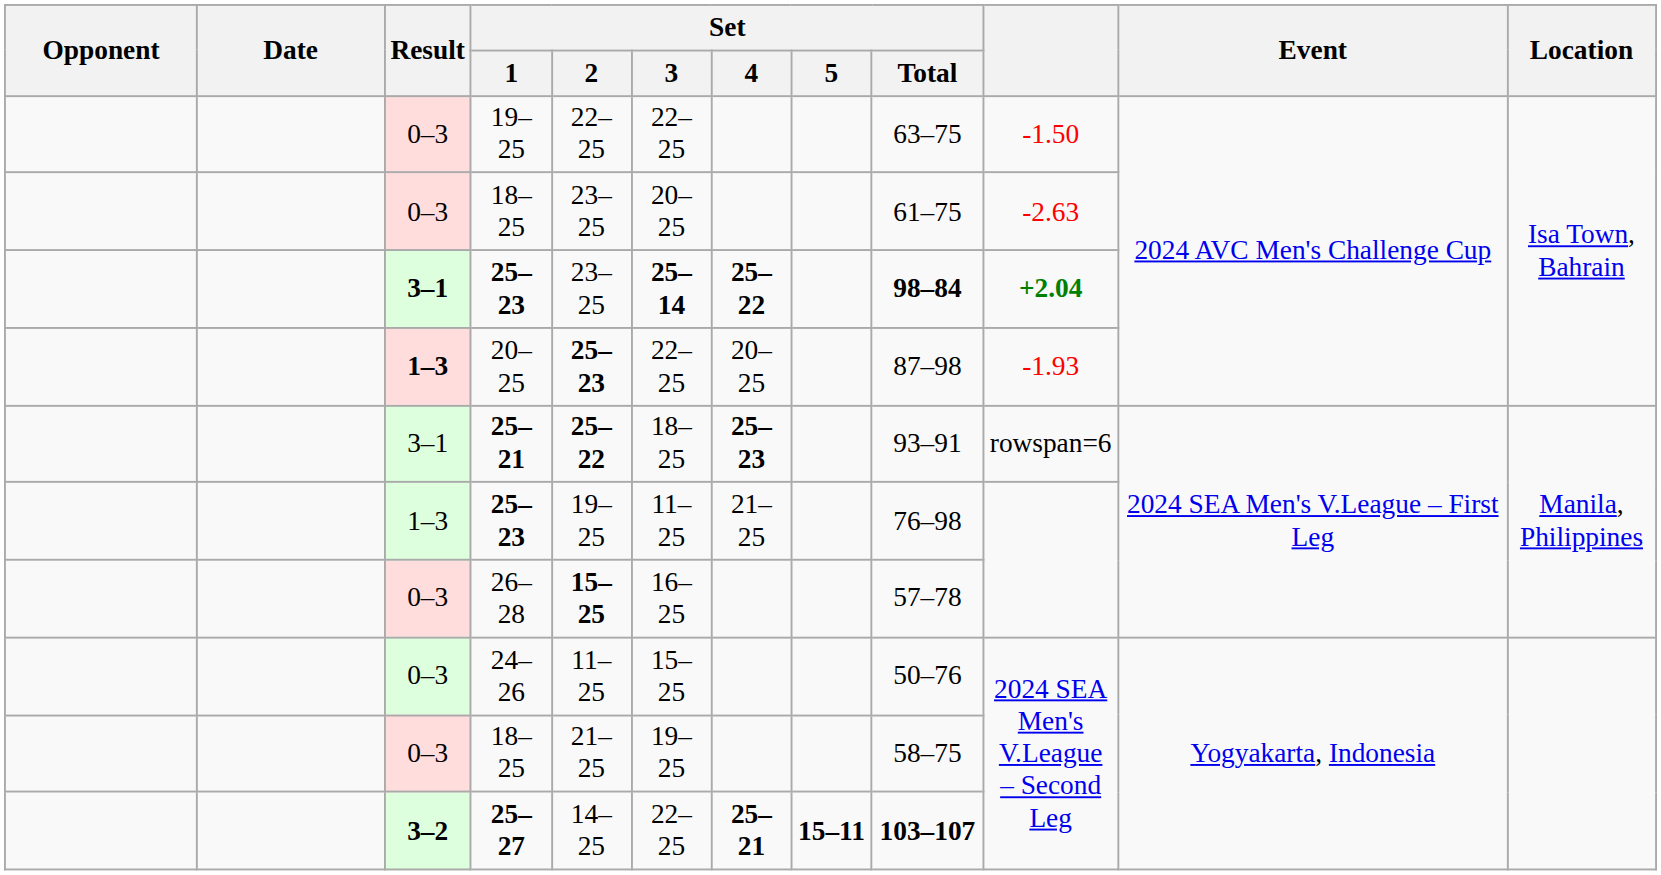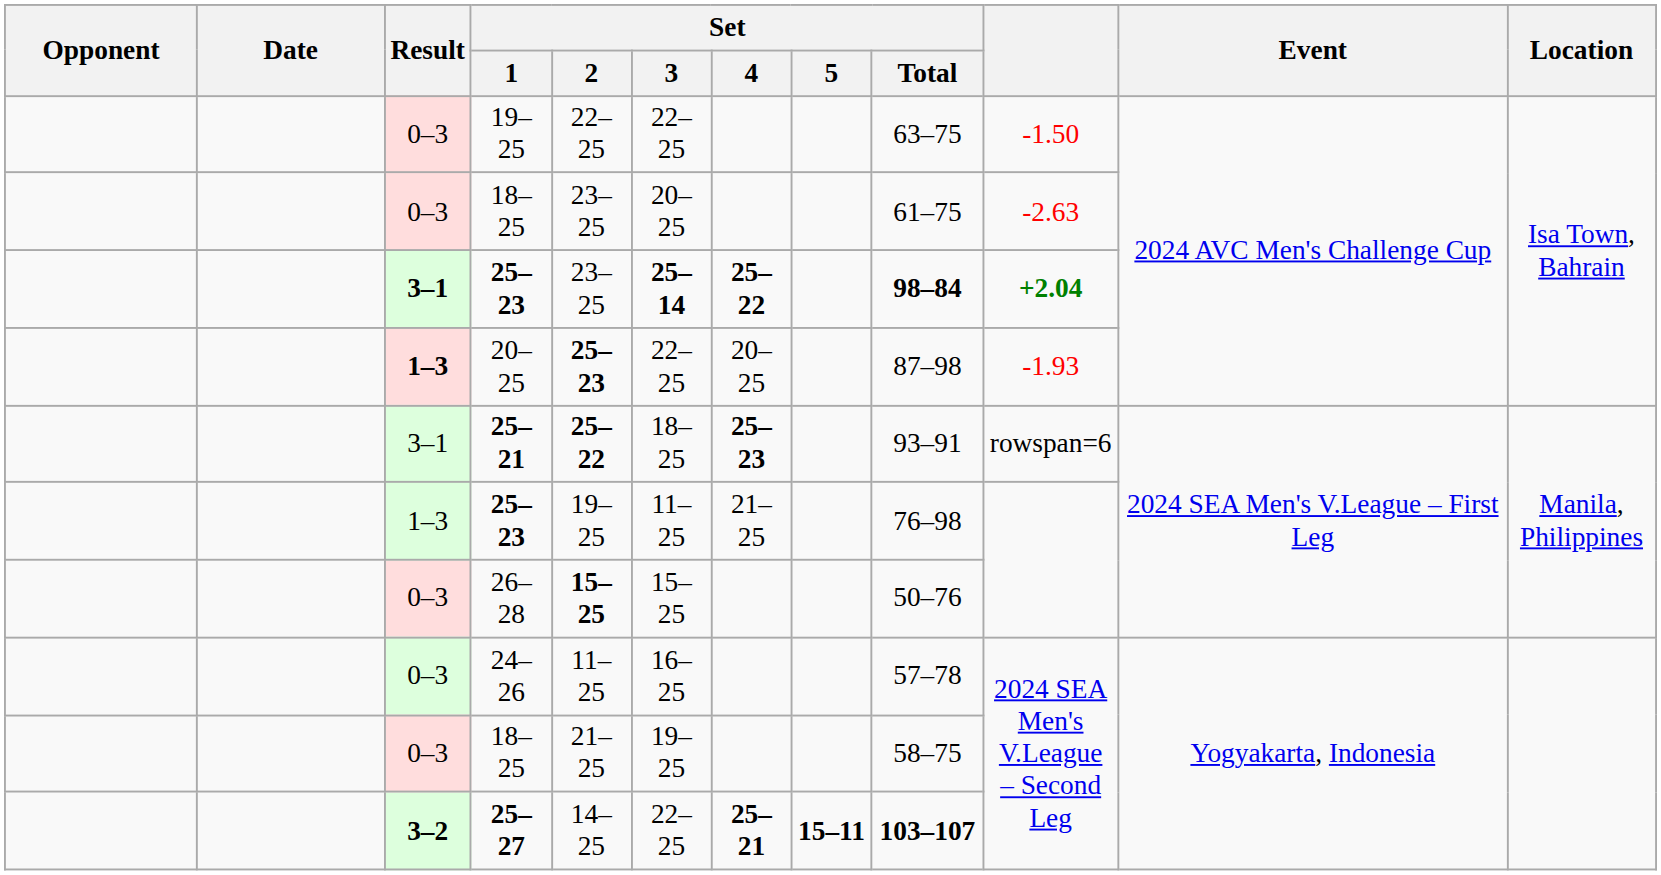26–28 | Set / 3: 16–25 -> 15–25
26–28 | Set / Total: 57–78 -> 50–76
24–26 | Set / 3: 15–25 -> 16–25
24–26 | Set / Total: 50–76 -> 57–78
